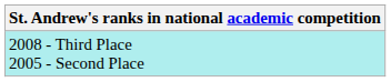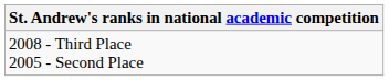row 2 | column 1: paleturquoise background -> no background
